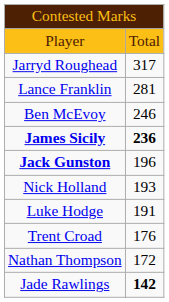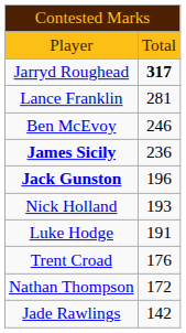Jarryd Roughead | column 2: normal -> bold
James Sicily | column 2: bold -> normal
Jade Rawlings | column 2: bold -> normal
